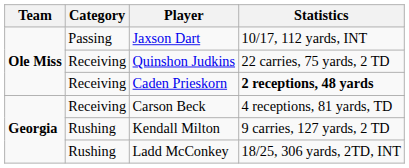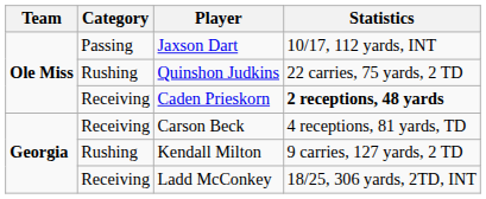Quinshon Judkins | Category: Receiving -> Rushing
Ladd McConkey | Category: Rushing -> Receiving
